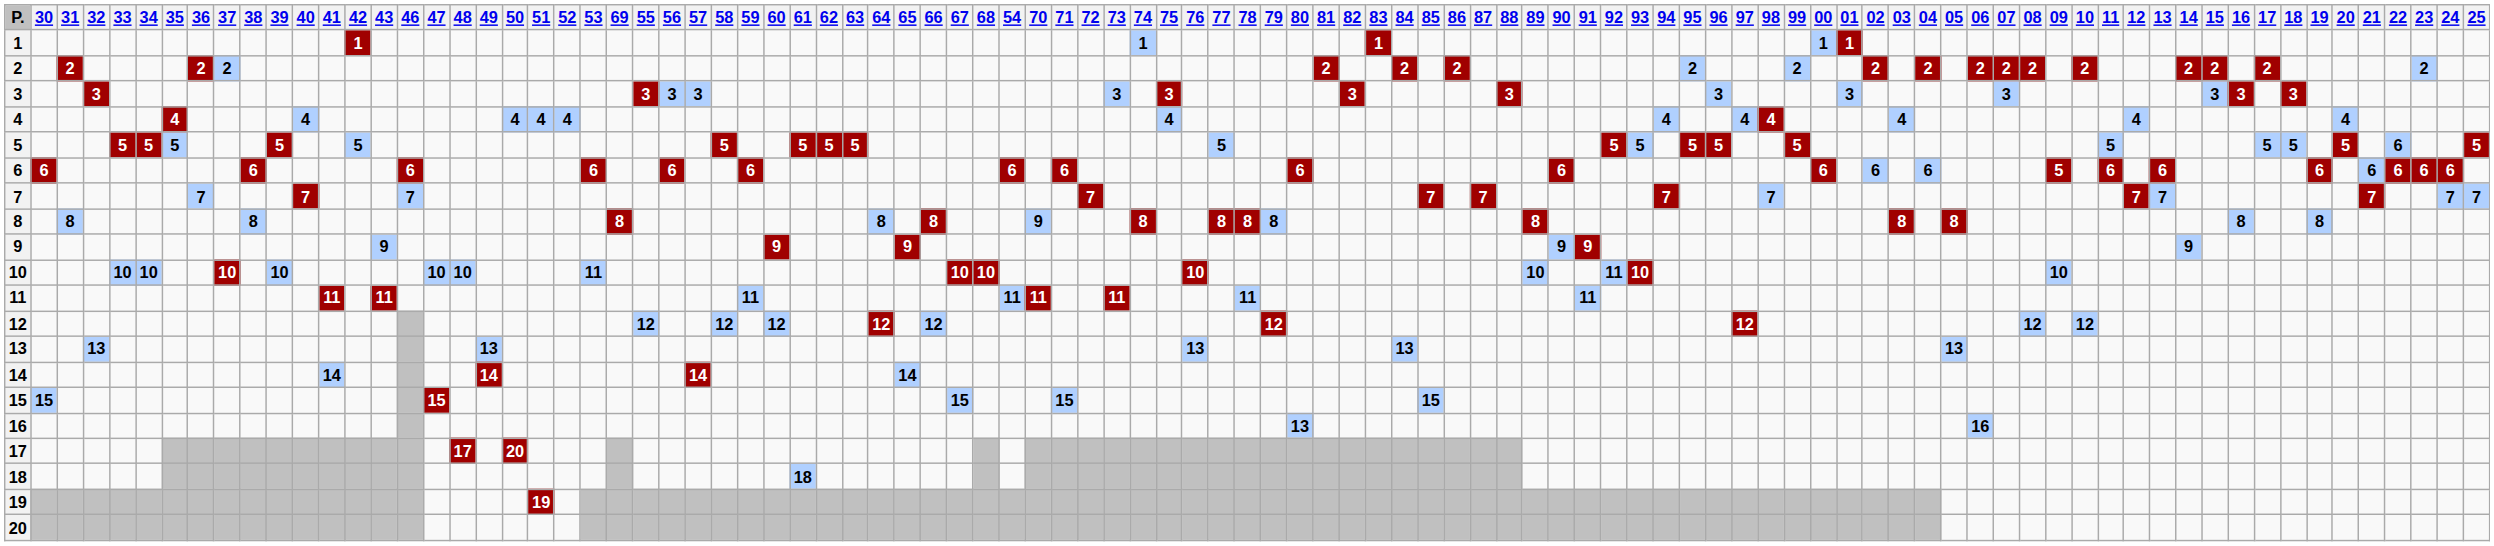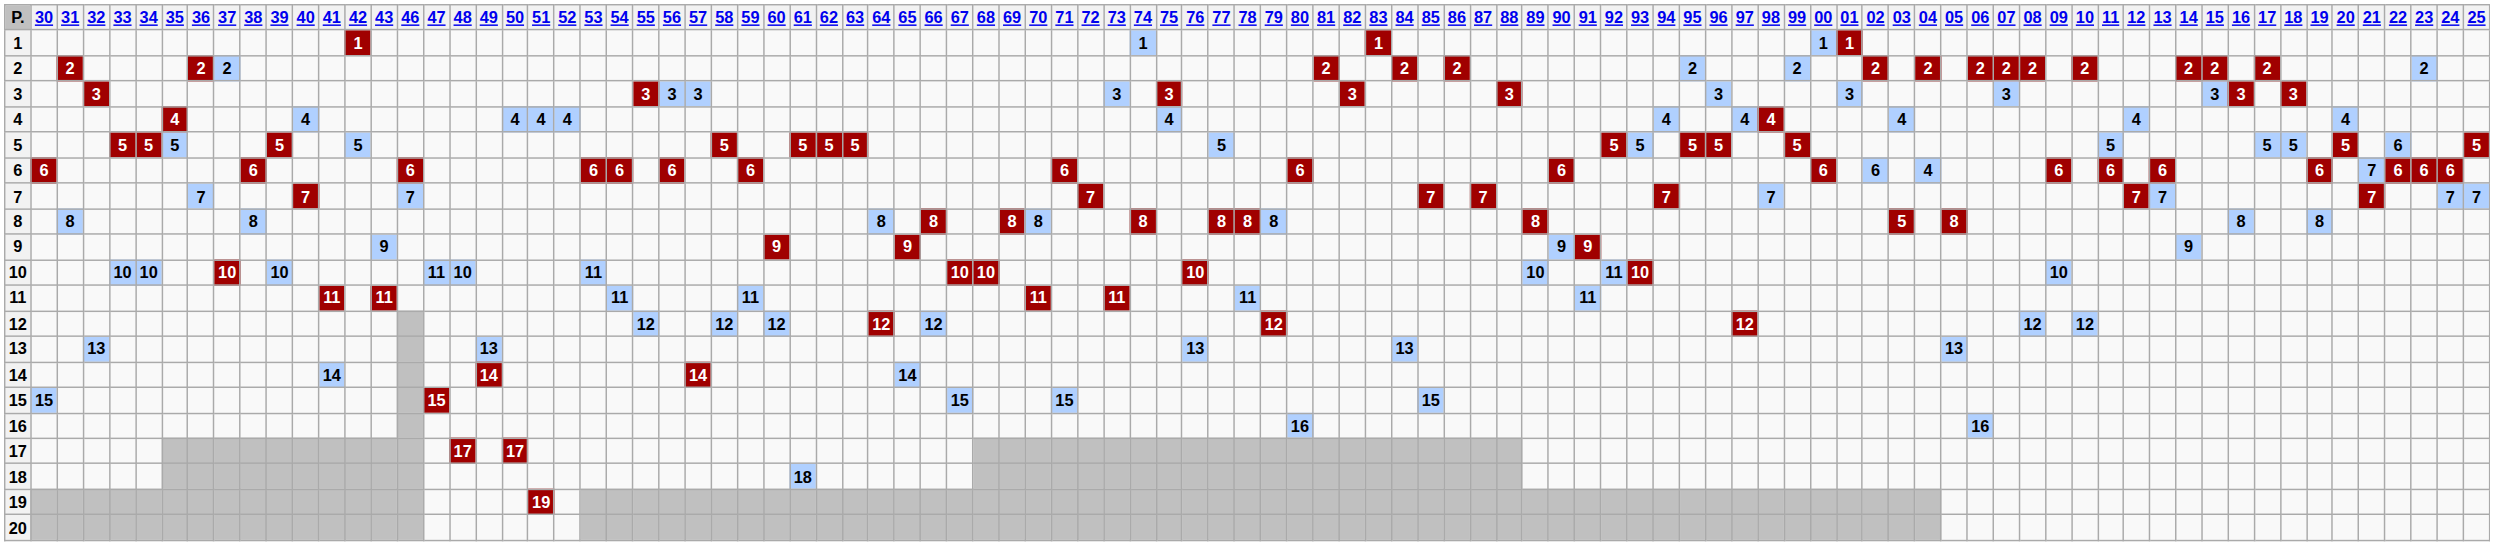columns swapped: 54 <-> 69
row 7 | 04: 6 -> 4
row 7 | 09: 5 -> 6
row 7 | 21: 6 -> 7
row 9 | 70: 9 -> 8
row 9 | 03: 8 -> 5
row 11 | 47: 10 -> 11
row 17 | 80: 13 -> 16
row 18 | 50: 20 -> 17
